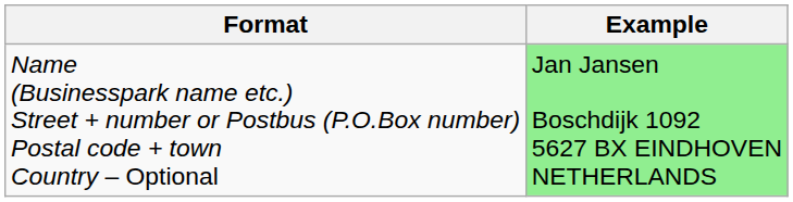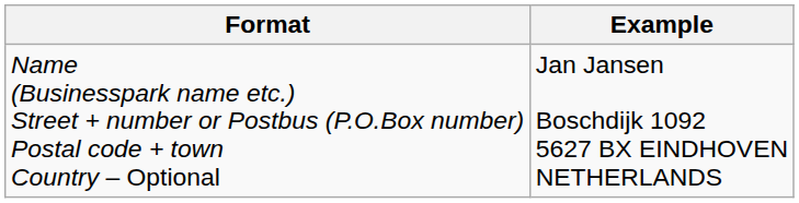row 2 | Example: lightgreen background -> no background
